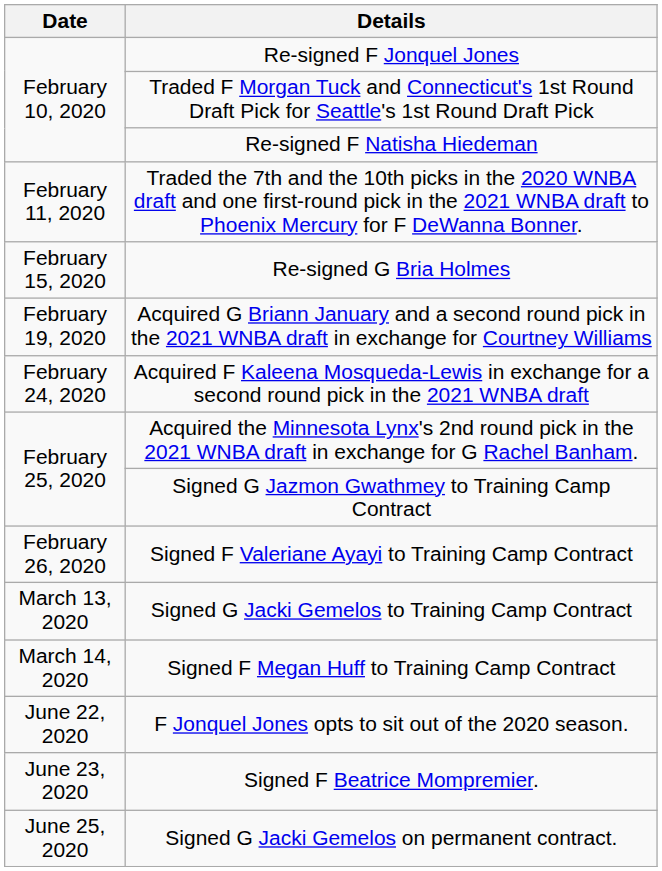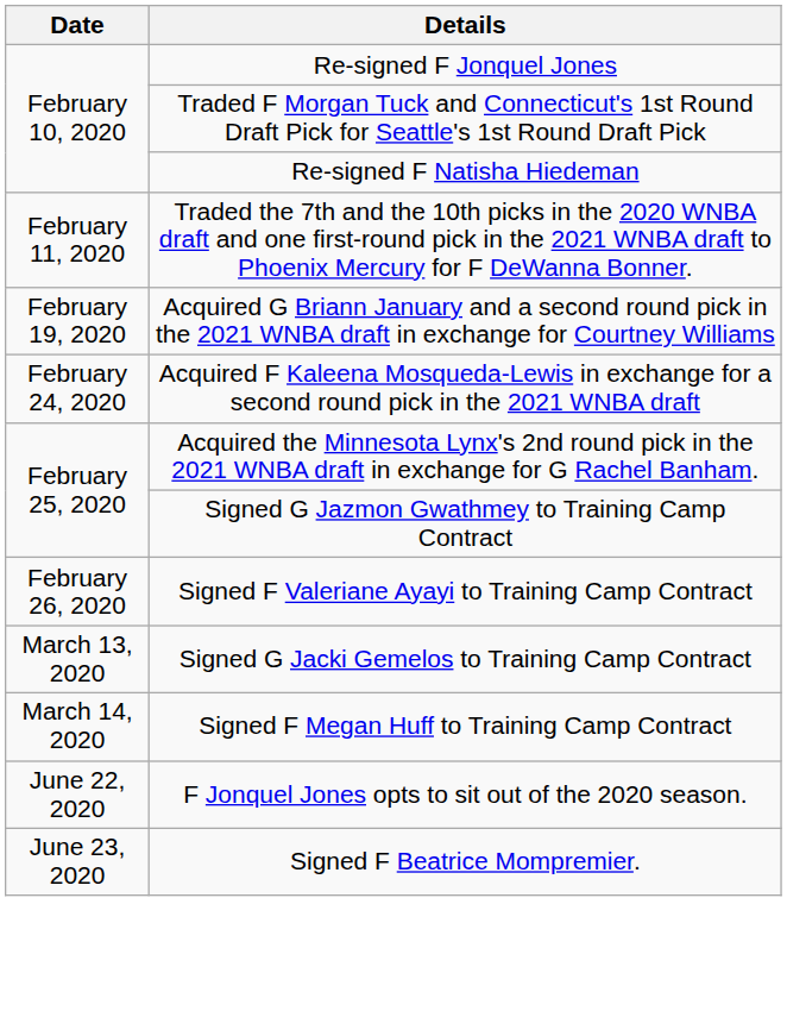- row: February 15, 2020 | Re-signed G Bria Holmes
- row: June 25, 2020 | Signed G Jacki Gemelos on permanent contract.
